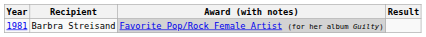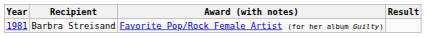Barbra Streisand | Award (with notes): lightgrey background -> no background
